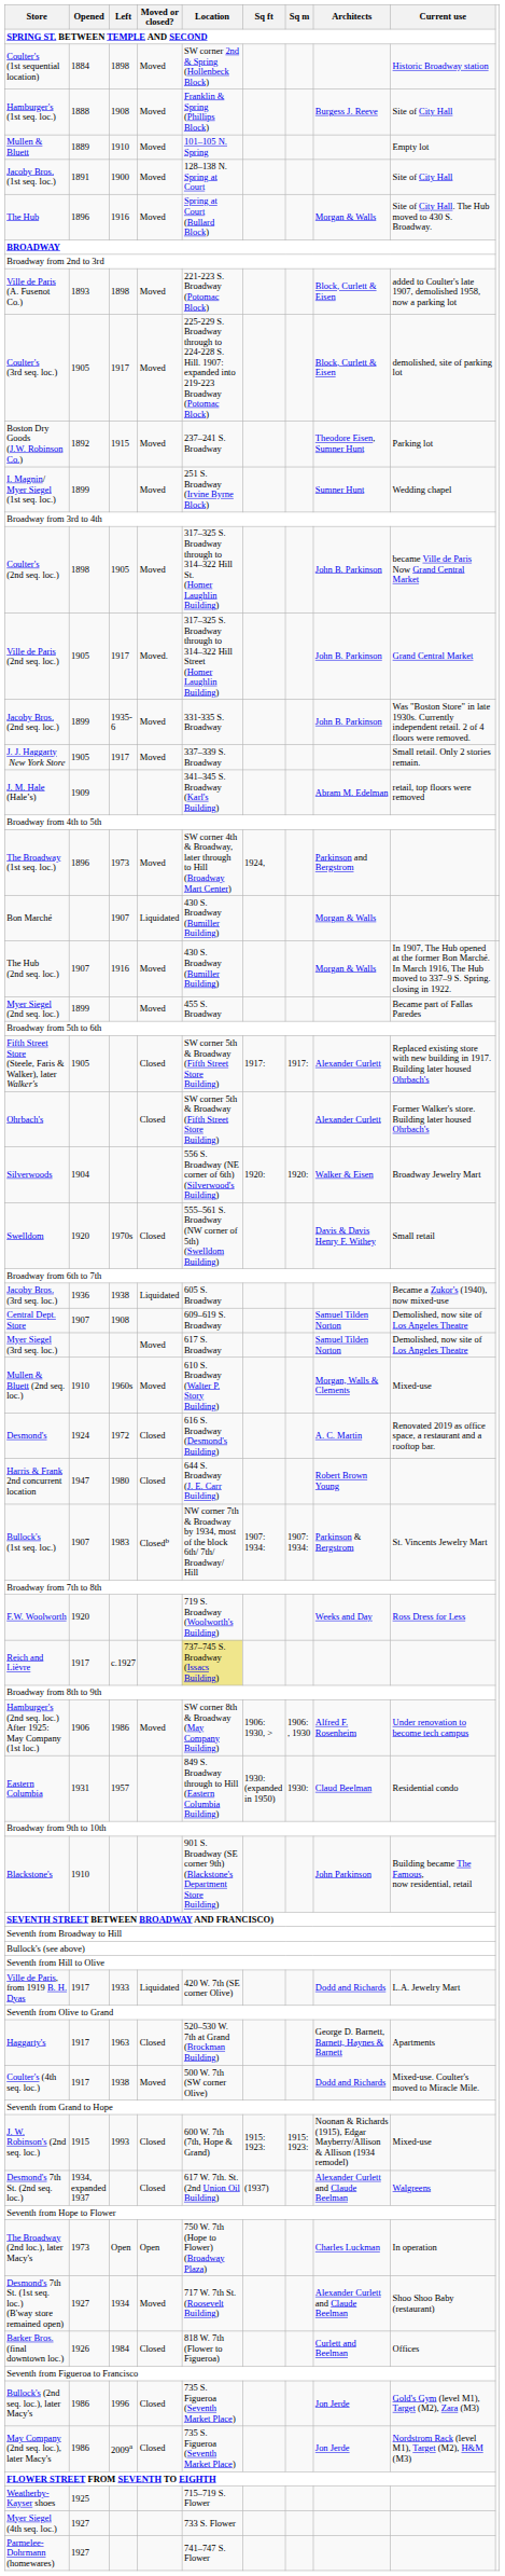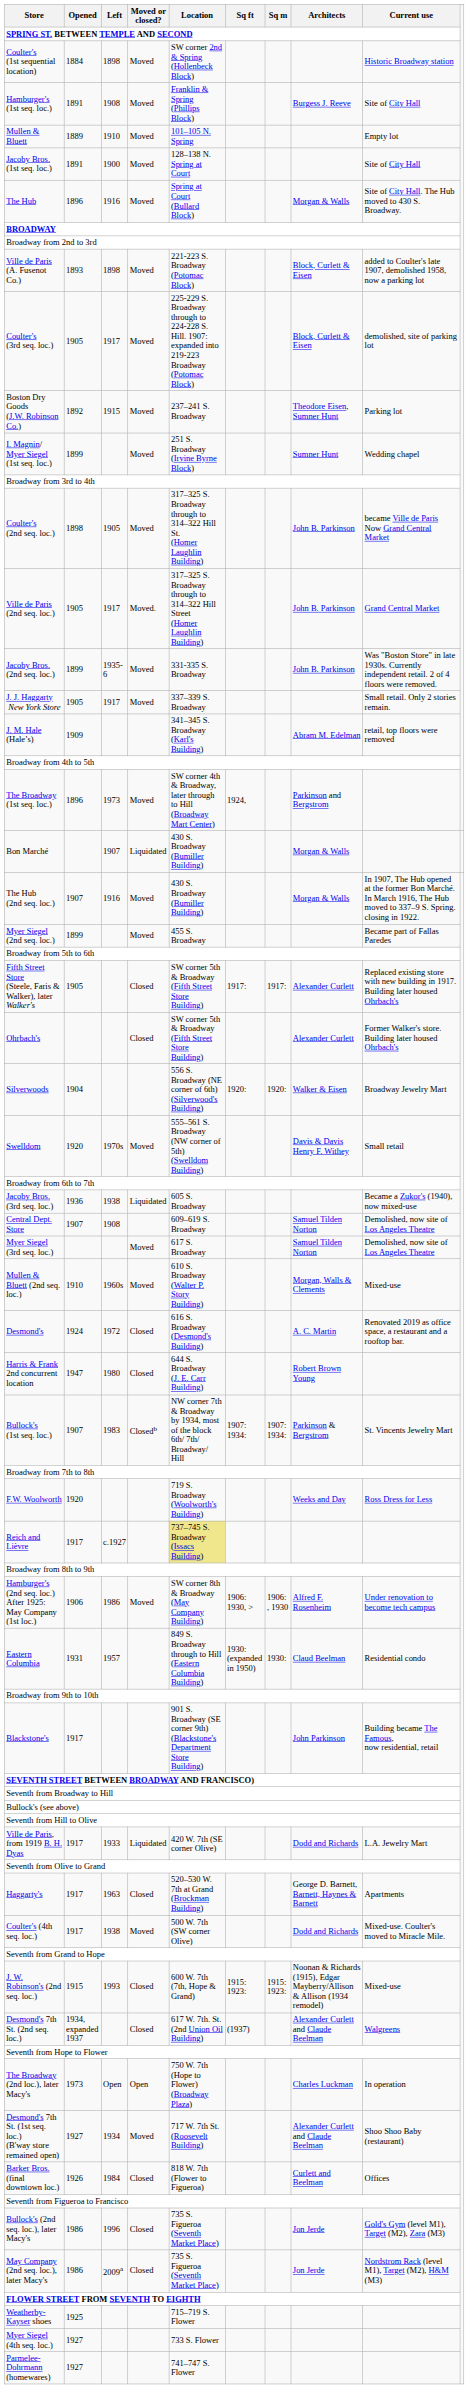Hamburger's (1st seq. loc.) | Opened: 1888 -> 1891
Swelldom | Moved or closed?: Closed -> Moved
Blackstone's | Opened: 1910 -> 1917
